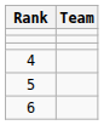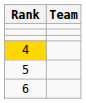row 5 | Rank: no background -> gold background
